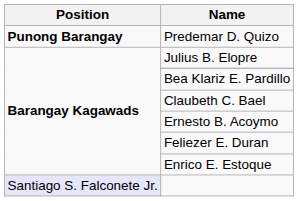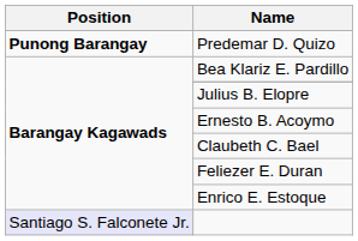row 3 | Name: Julius B. Elopre -> Bea Klariz E. Pardillo
row 4 | Name: Bea Klariz E. Pardillo -> Julius B. Elopre
row 5 | Name: Claubeth C. Bael -> Ernesto B. Acoymo
row 6 | Name: Ernesto B. Acoymo -> Claubeth C. Bael
